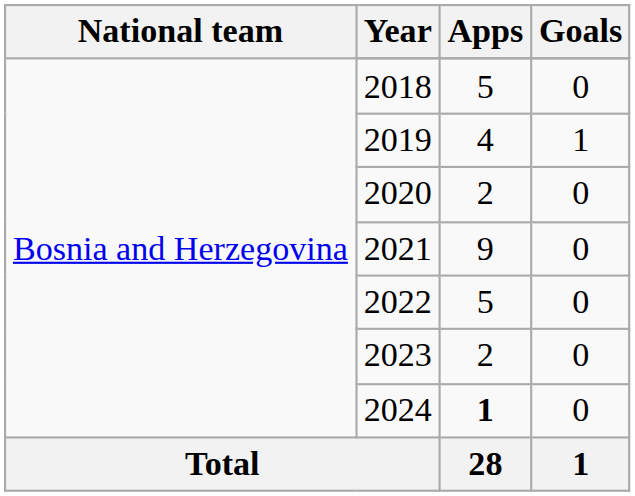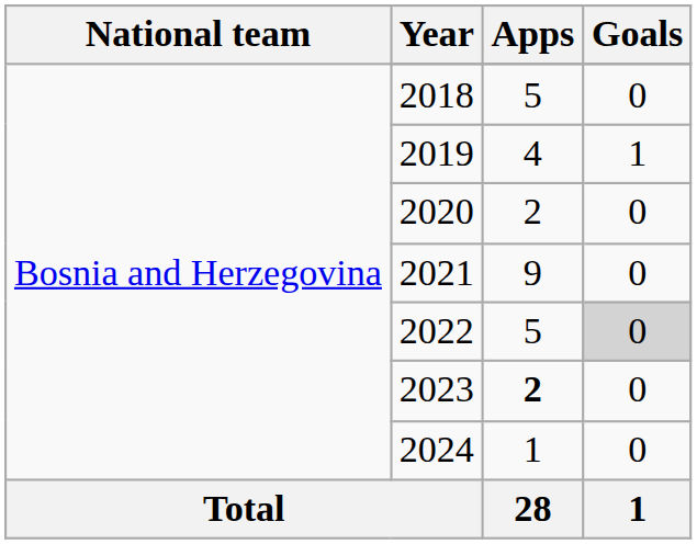2022 | Goals: no background -> lightgrey background
2023 | Apps: normal -> bold
2024 | Apps: bold -> normal
